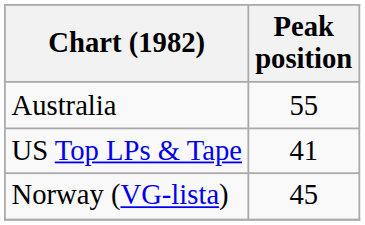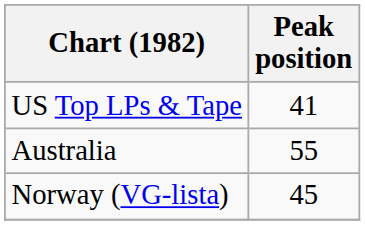rows swapped: US Top LPs & Tape <-> Australia
